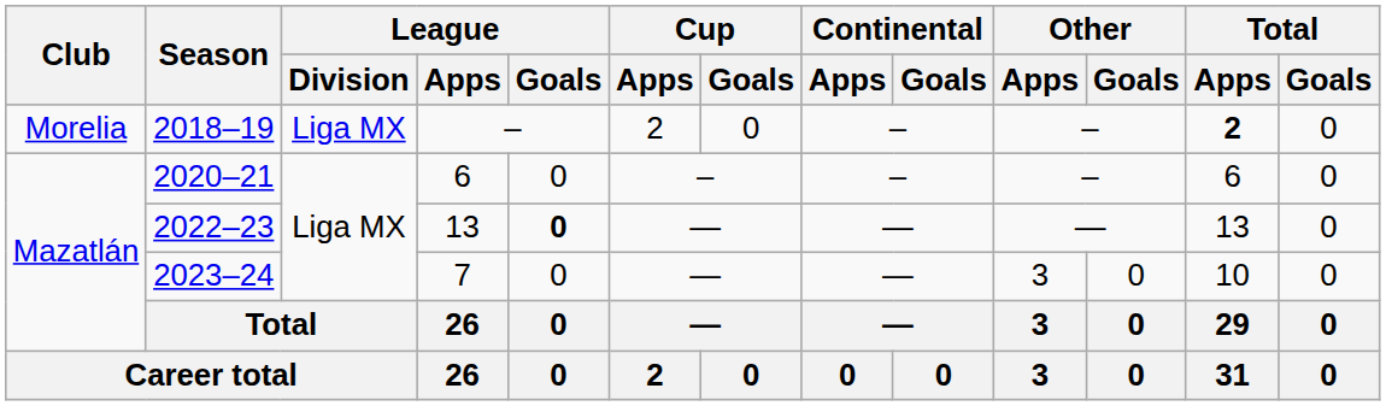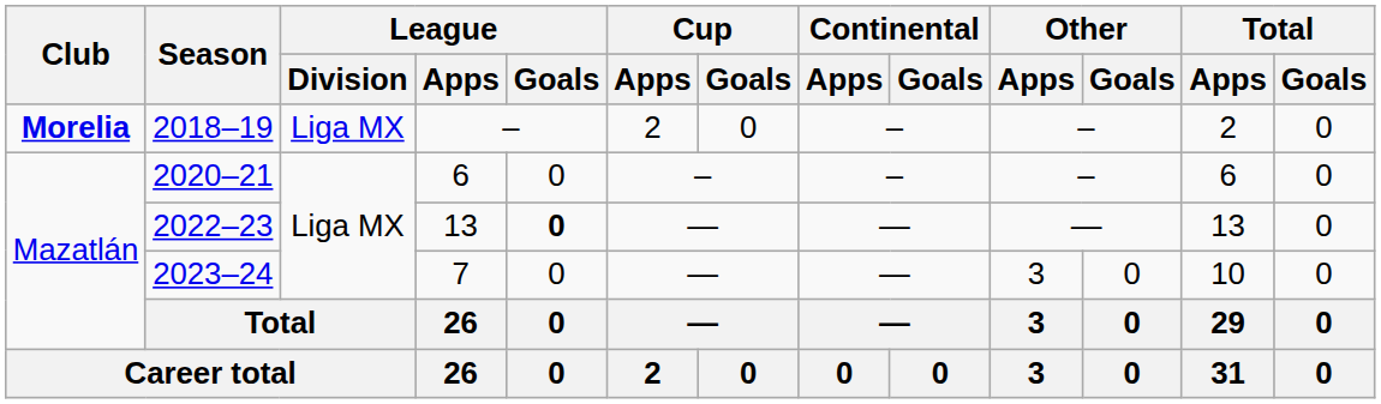2018–19 | Club: normal -> bold
2018–19 | Total / Apps: bold -> normal
